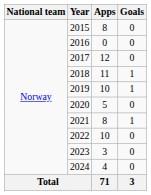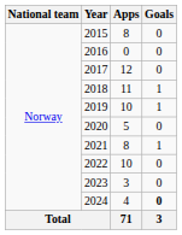2024 | Goals: normal -> bold
